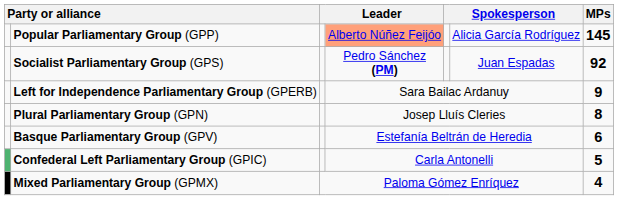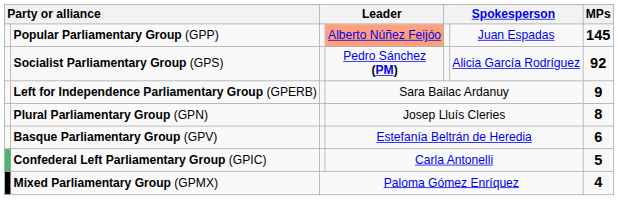Popular Parliamentary Group (GPP) | column 6: Alicia García Rodríguez -> Juan Espadas
Socialist Parliamentary Group (GPS) | column 6: Juan Espadas -> Alicia García Rodríguez
